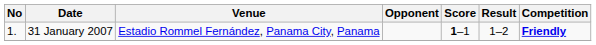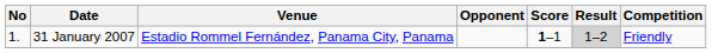31 January 2007 | Result: no background -> lightgrey background
31 January 2007 | Competition: bold -> normal
